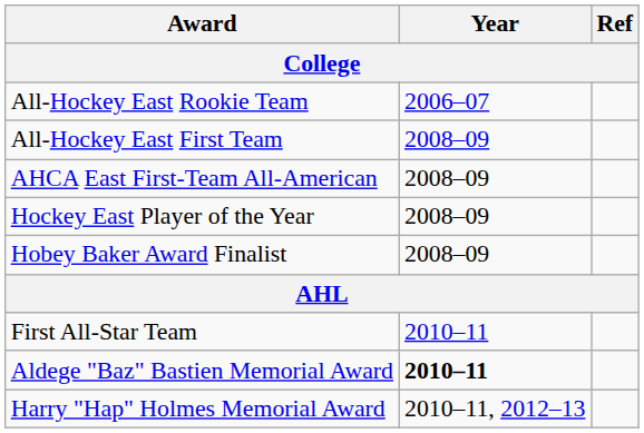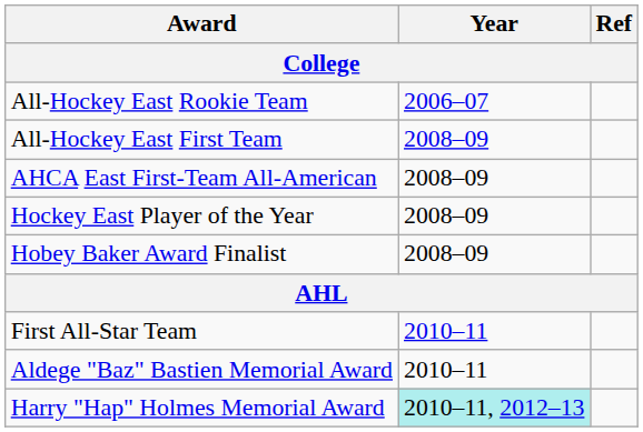Aldege "Baz" Bastien Memorial Award | Year: bold -> normal
Harry "Hap" Holmes Memorial Award | Year: no background -> paleturquoise background
